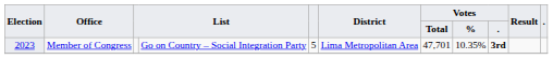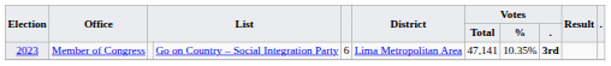Member of Congress | column 5: 5 -> 6
Member of Congress | Votes / Total: 47,701 -> 47,141
